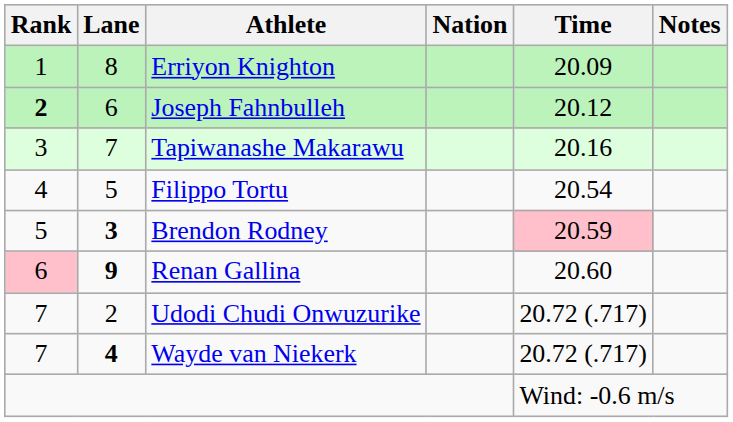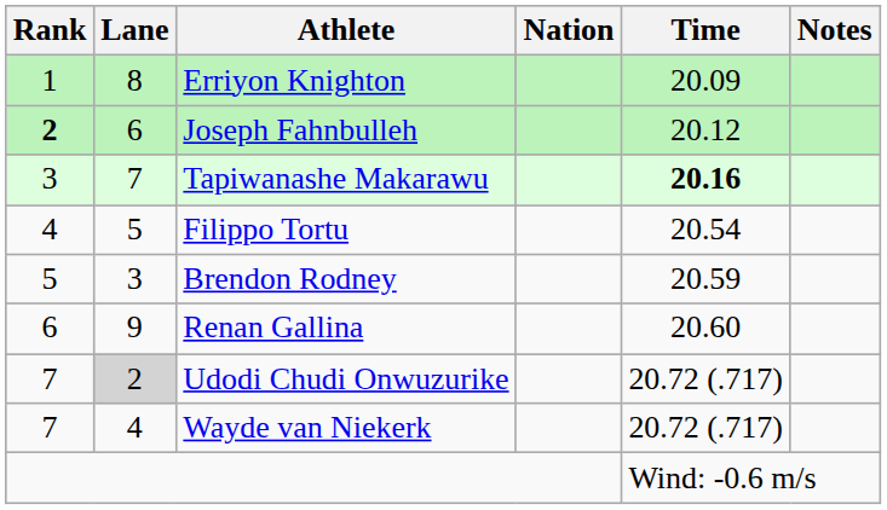Tapiwanashe Makarawu | Time: normal -> bold
Brendon Rodney | Lane: bold -> normal
Brendon Rodney | Time: pink background -> no background
Renan Gallina | Rank: pink background -> no background
Renan Gallina | Lane: bold -> normal
Udodi Chudi Onwuzurike | Lane: no background -> lightgrey background
Wayde van Niekerk | Lane: bold -> normal
